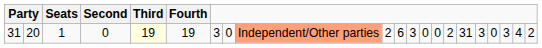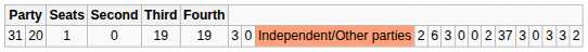row 2 | Third: lightyellow background -> no background
row 2 | column 16: 31 -> 37
row 2 | column 20: 4 -> 3
